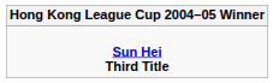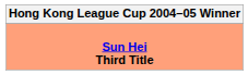row 2 | column 1: no background -> lightsalmon background
